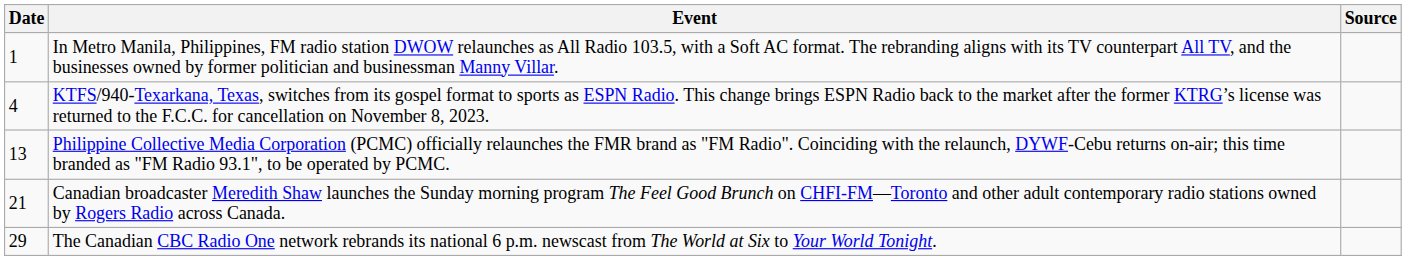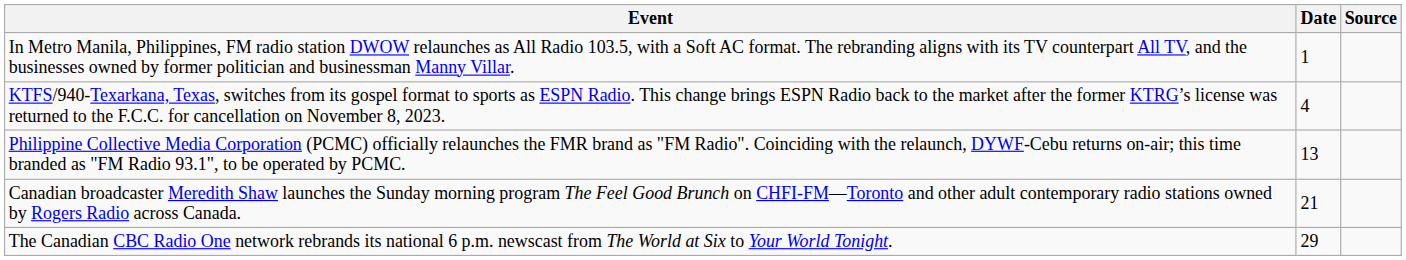columns swapped: Date <-> Event
